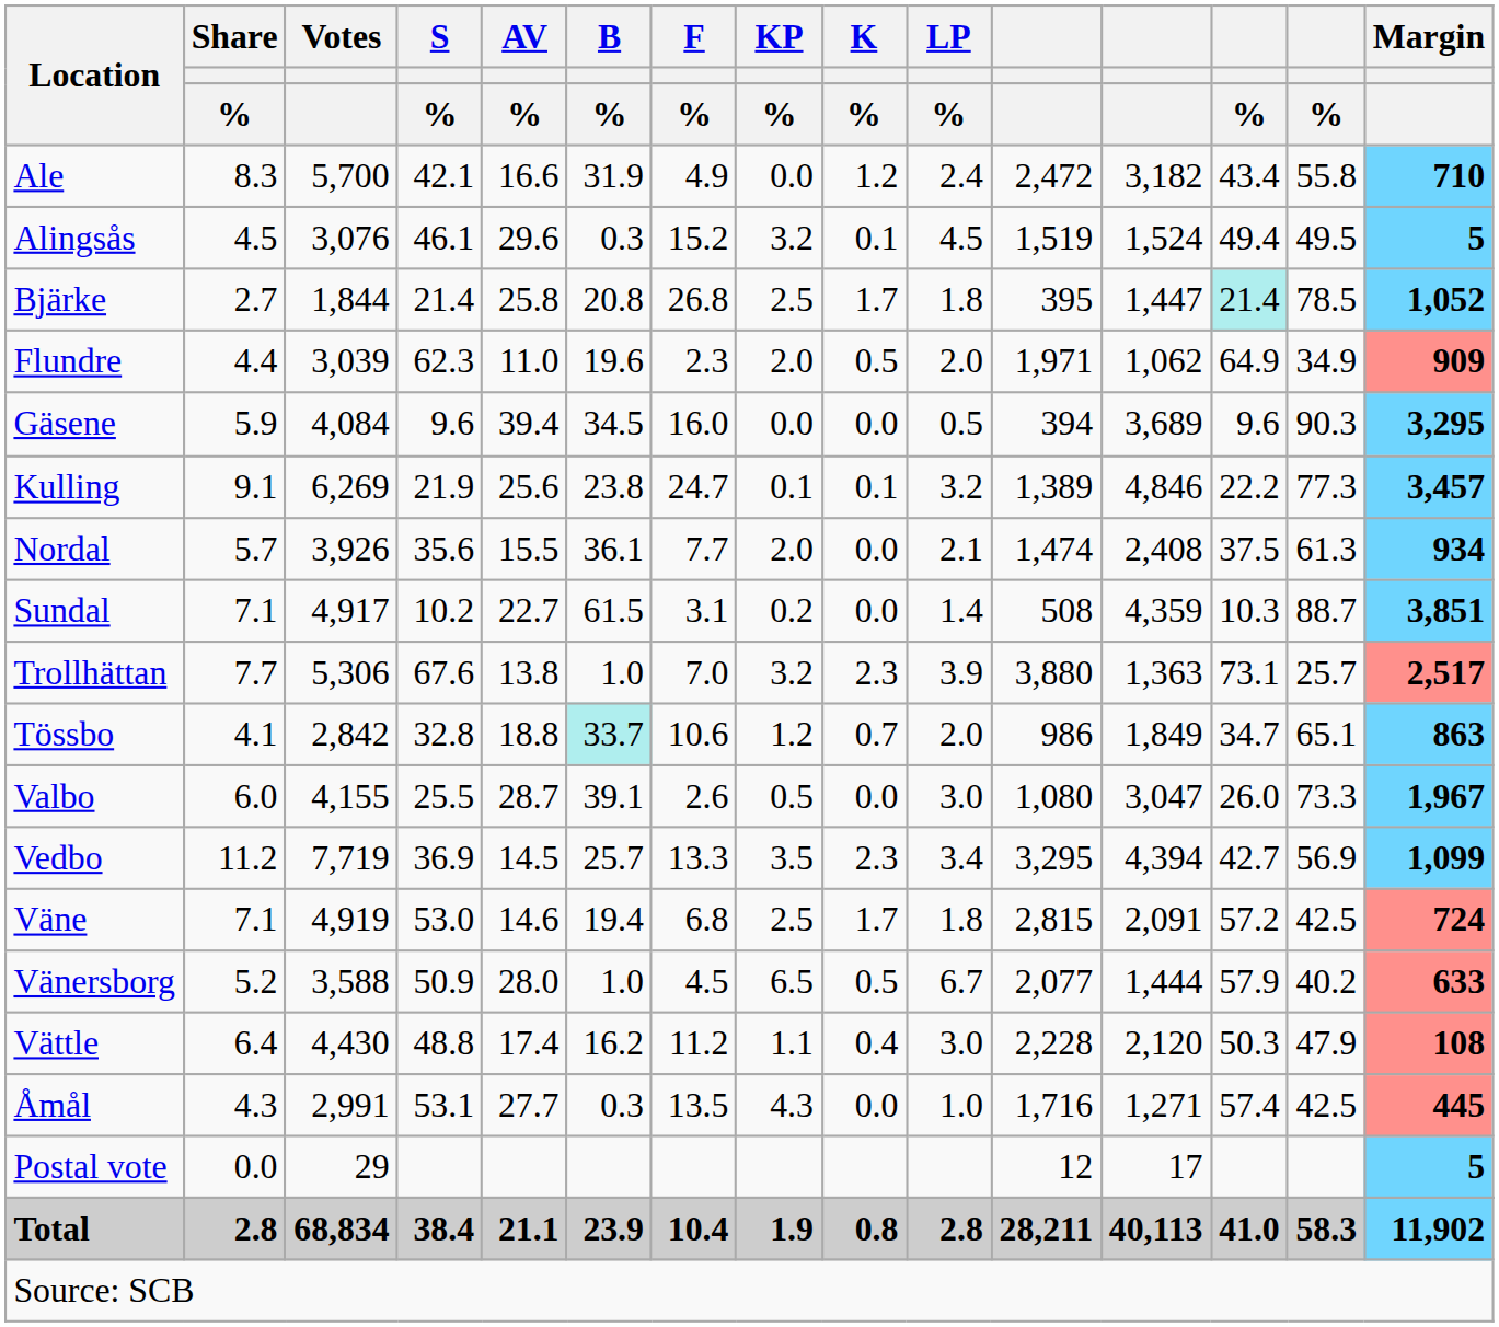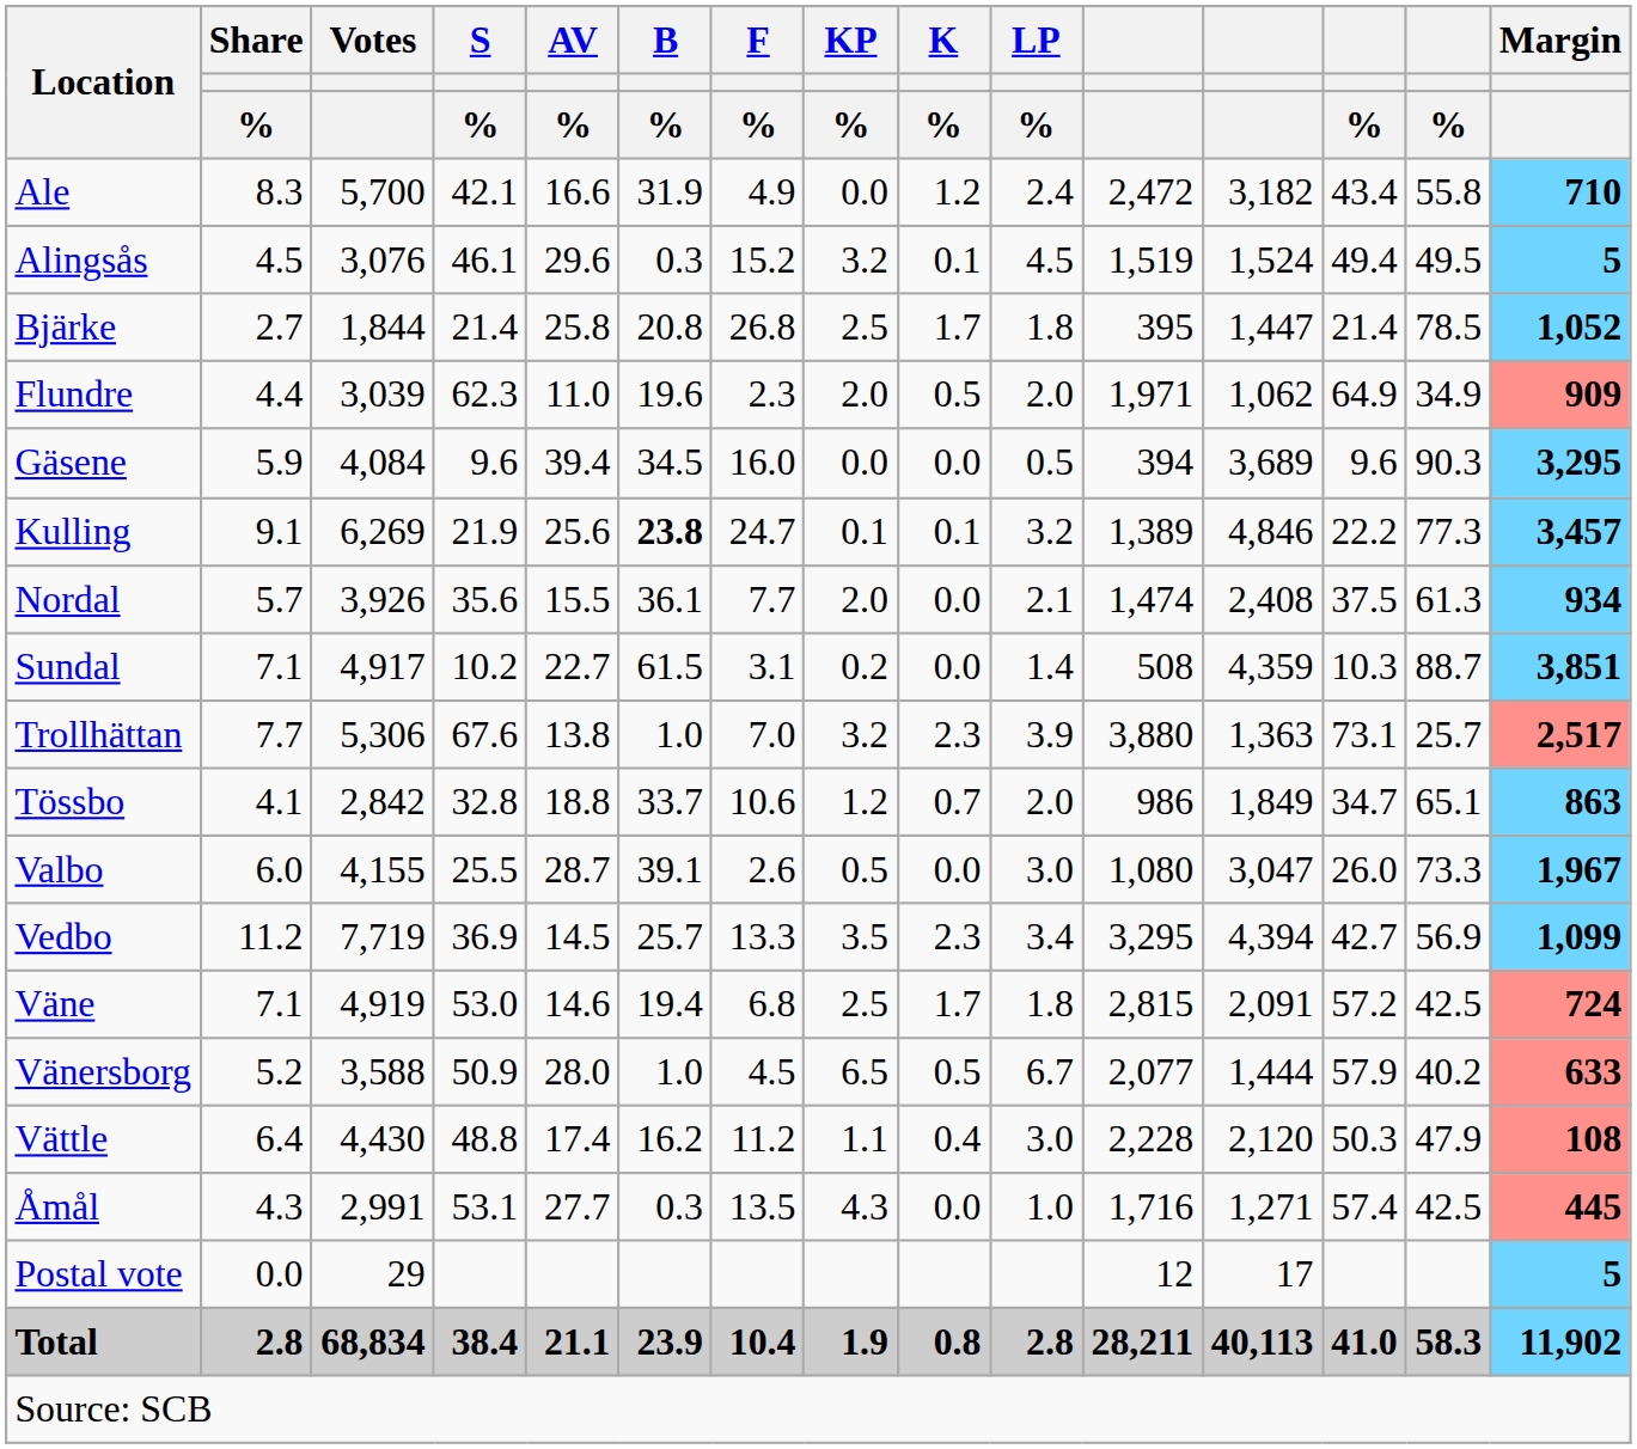Bjärke | column 13: paleturquoise background -> no background
Kulling | B / %: normal -> bold
Tössbo | B / %: paleturquoise background -> no background
